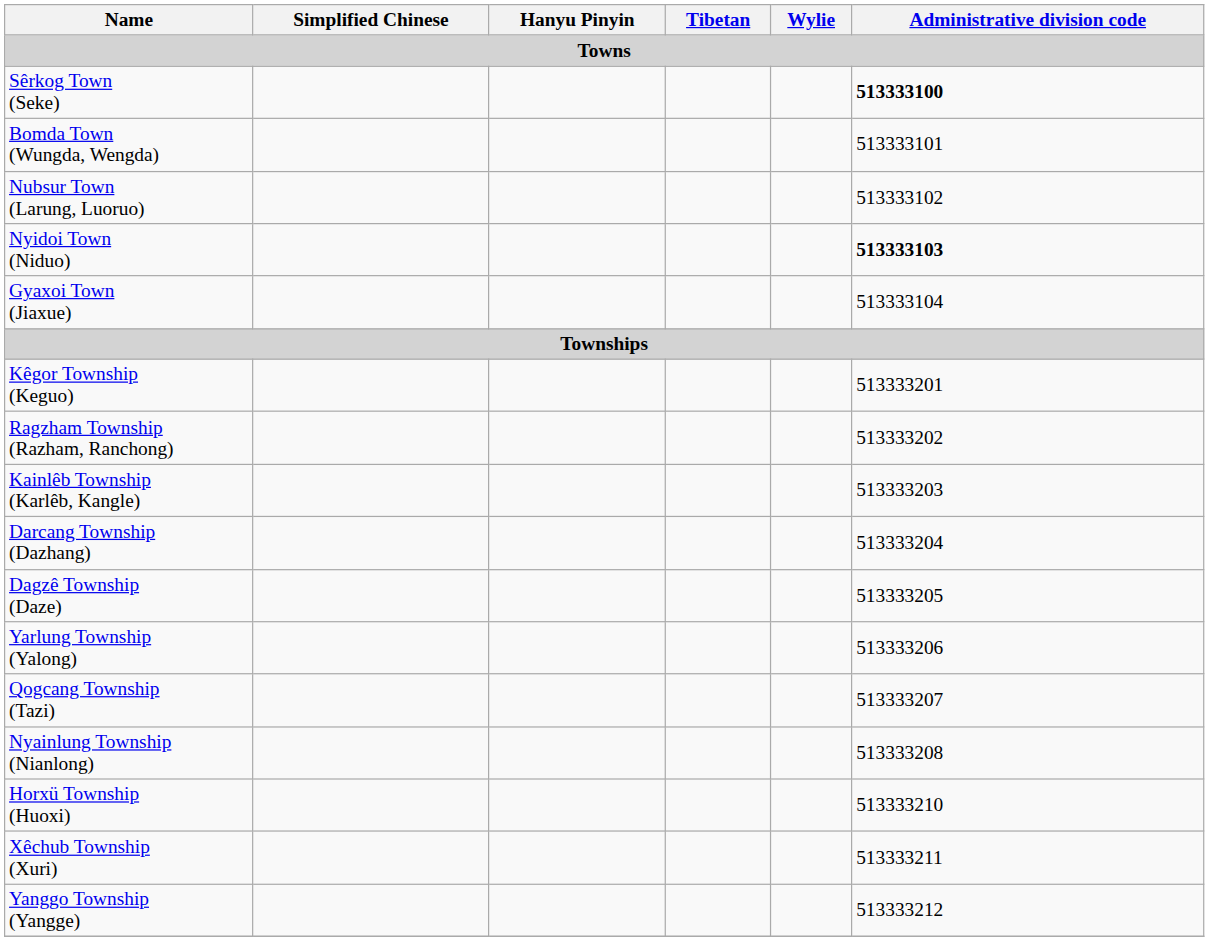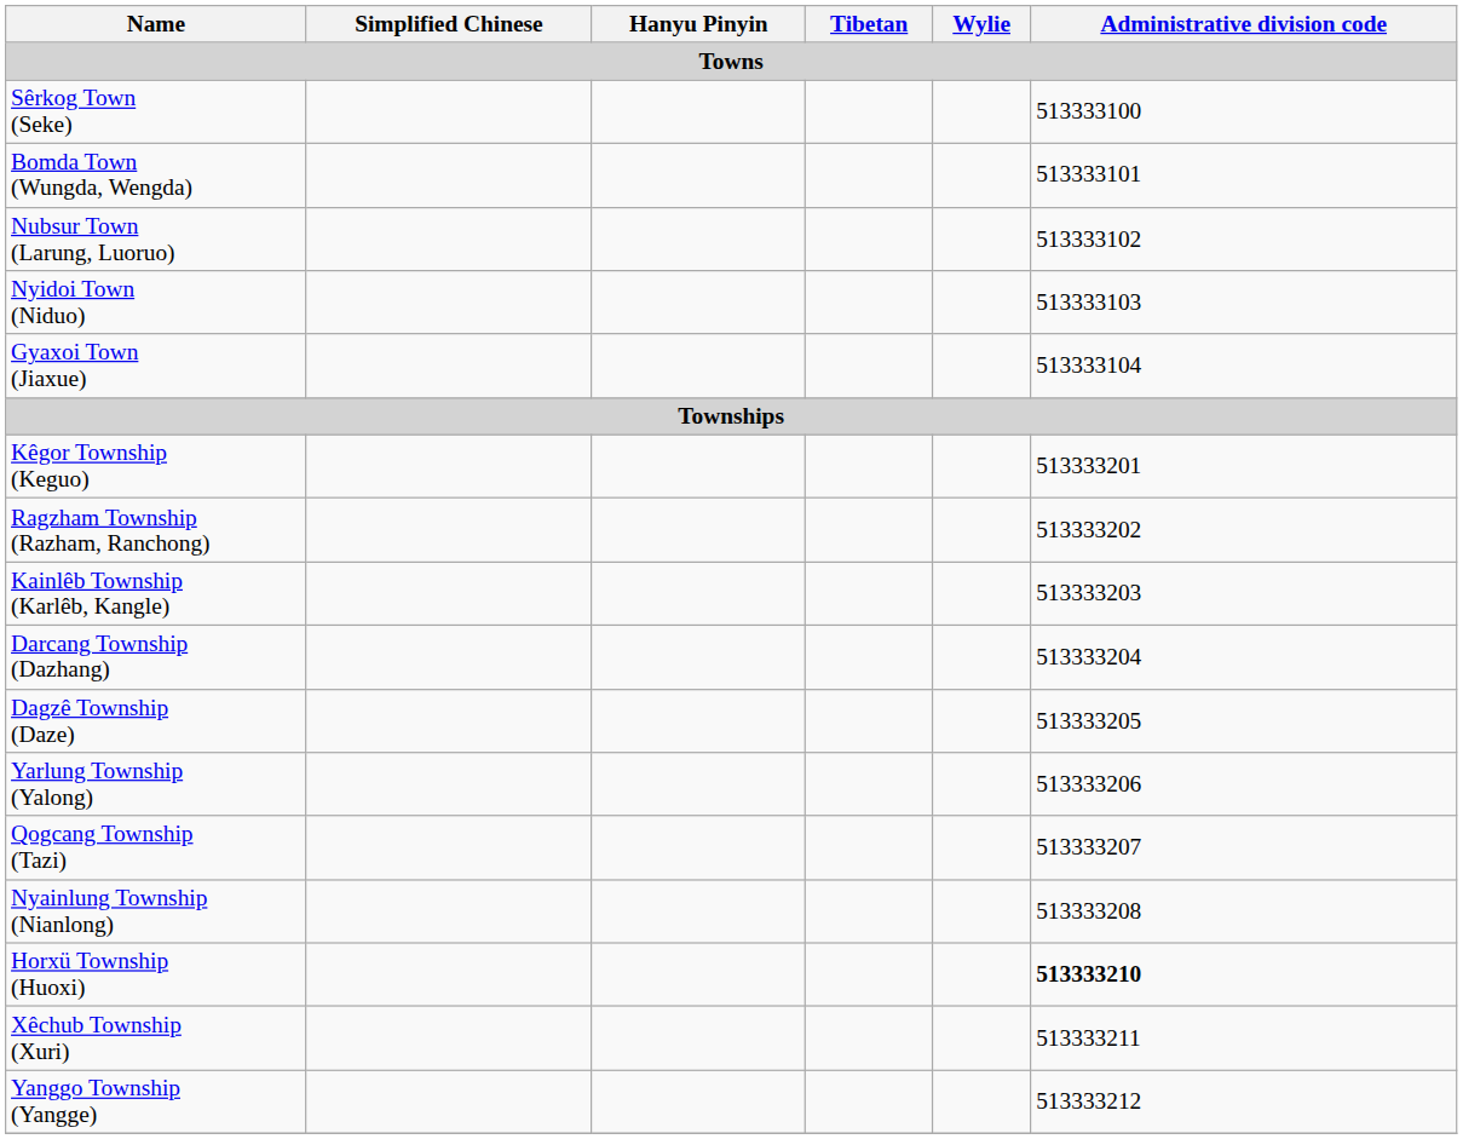Sêrkog Town (Seke) | Administrative division code: bold -> normal
Nyidoi Town (Niduo) | Administrative division code: bold -> normal
Horxü Township (Huoxi) | Administrative division code: normal -> bold
